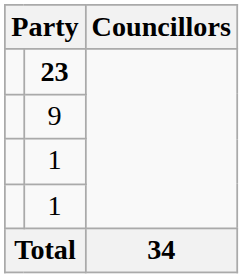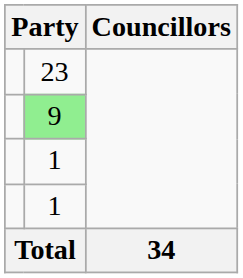23 | column 2: bold -> normal
9 | column 2: no background -> lightgreen background
